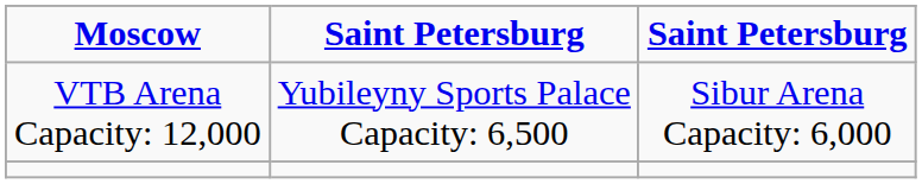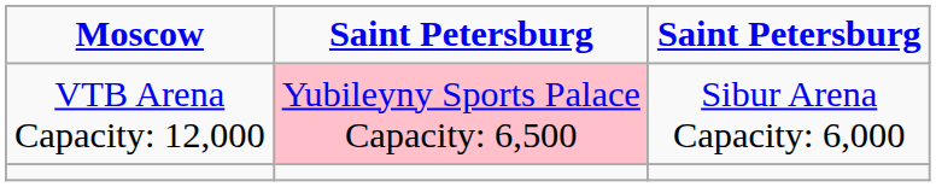VTB Arena Capacity: 12,000 | column 2: no background -> pink background
